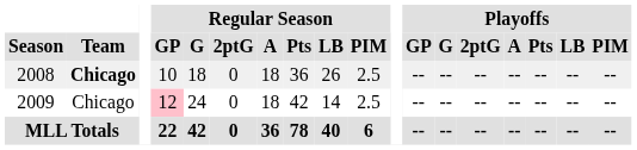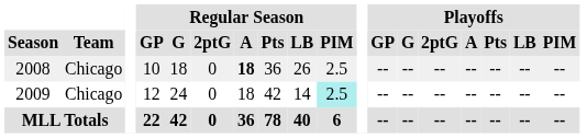2008 | Team: bold -> normal
2008 | Regular Season / A: normal -> bold
2009 | Regular Season / GP: pink background -> no background
2009 | Regular Season / PIM: no background -> paleturquoise background
